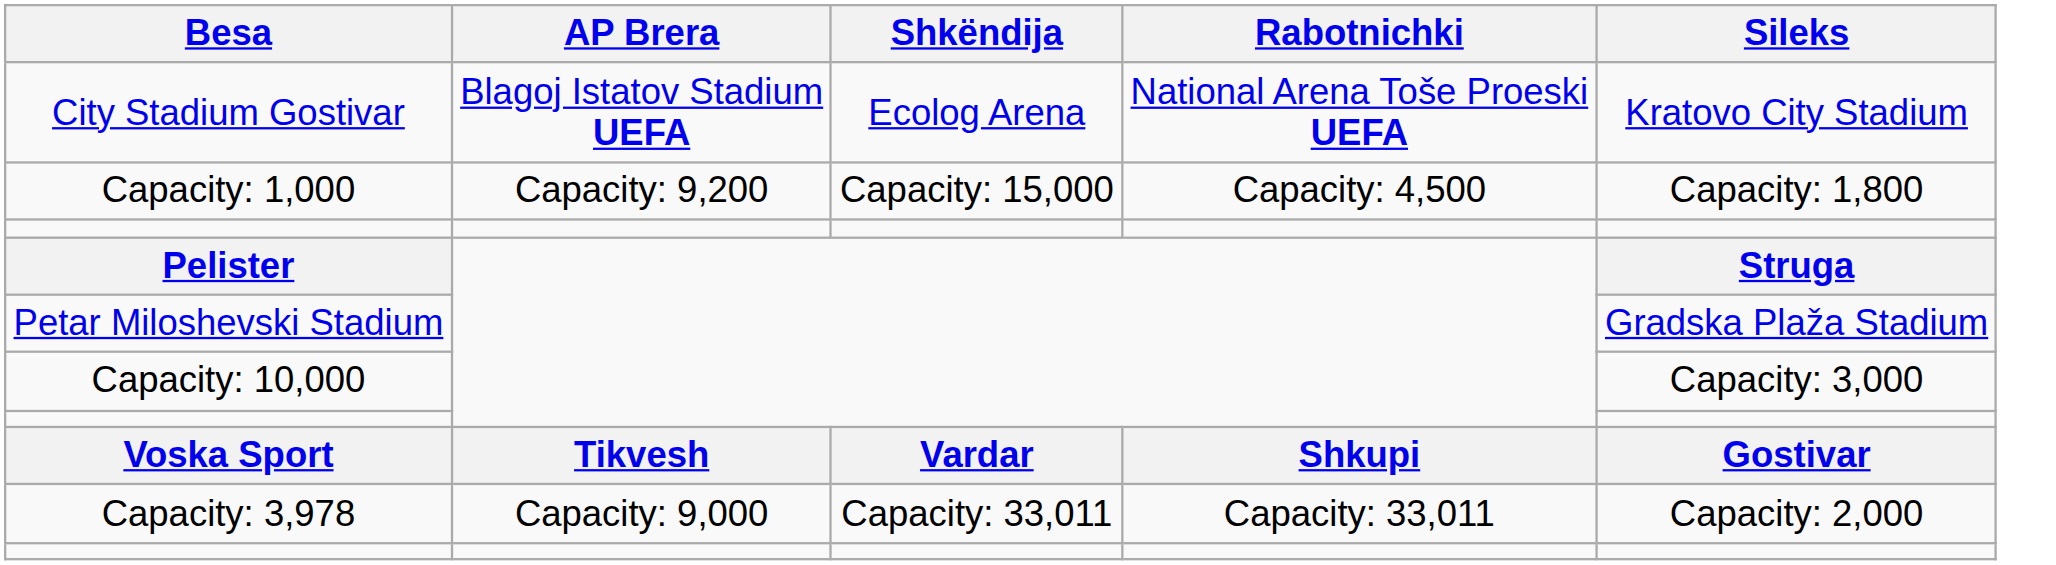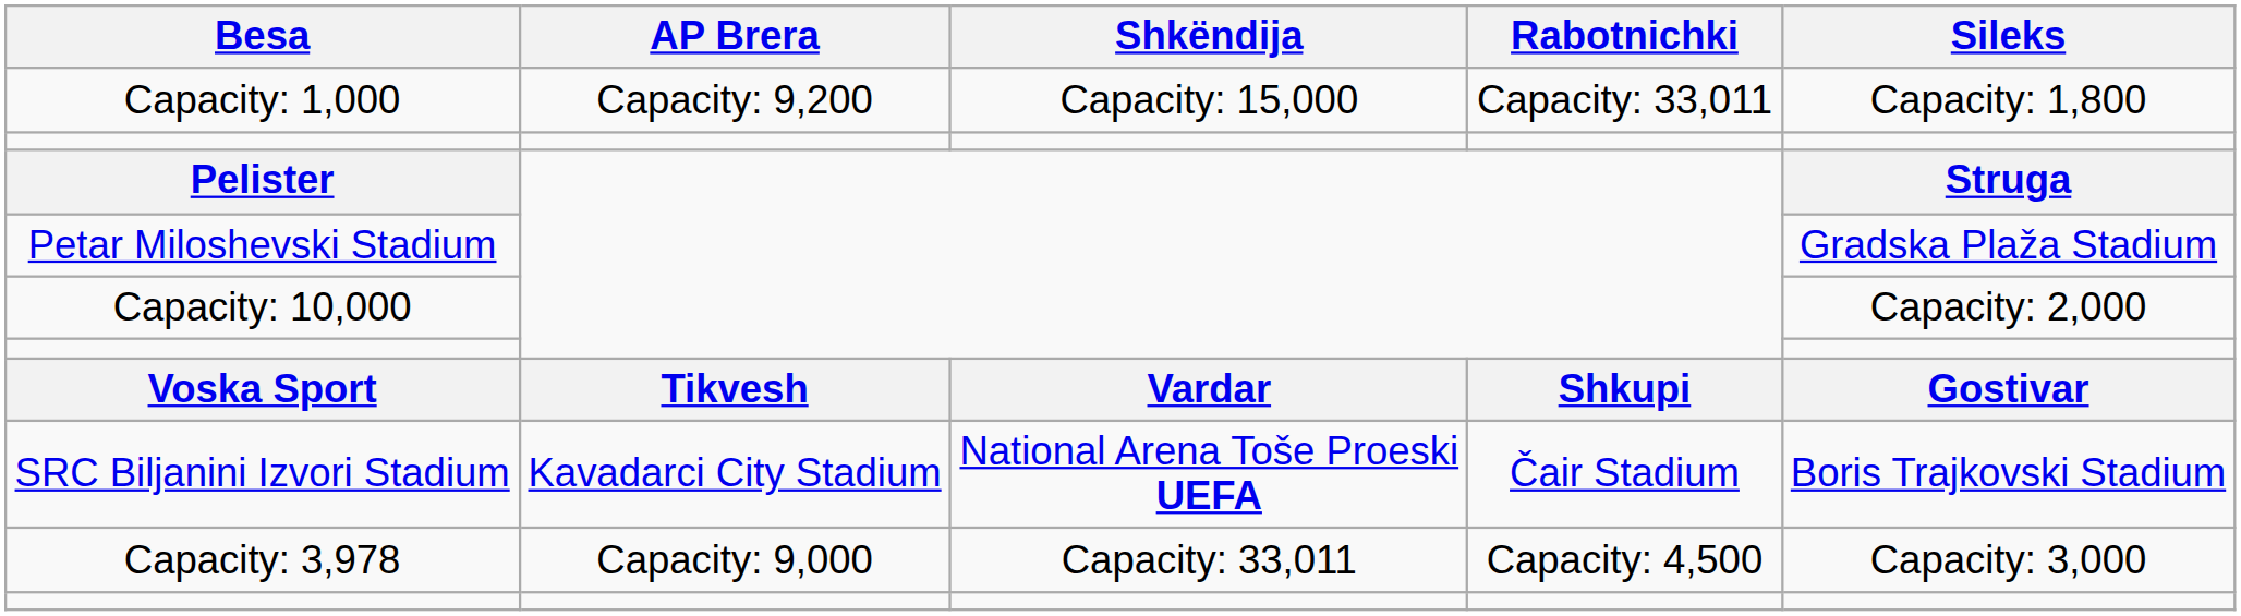- row: City Stadium Gostivar | Blagoj Istatov Stadium UEFA | Ecolog Arena | National Arena Toše Proeski UEFA | Kratovo City Stadium
Capacity: 1,000 | Rabotnichki: Capacity: 4,500 -> Capacity: 33,011
Capacity: 10,000 | Sileks: Capacity: 3,000 -> Capacity: 2,000
+ row: SRC Biljanini Izvori Stadium | Kavadarci City Stadium | National Arena Toše Proeski UEFA | Čair Stadium | Boris Trajkovski Stadium
Capacity: 3,978 | Rabotnichki: Capacity: 33,011 -> Capacity: 4,500
Capacity: 3,978 | Sileks: Capacity: 2,000 -> Capacity: 3,000
